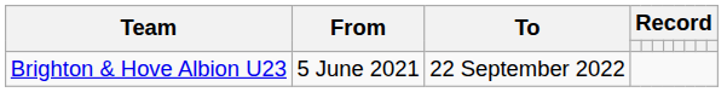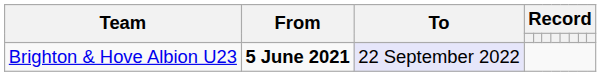Brighton & Hove Albion U23 | From: normal -> bold
Brighton & Hove Albion U23 | To: no background -> lavender background
